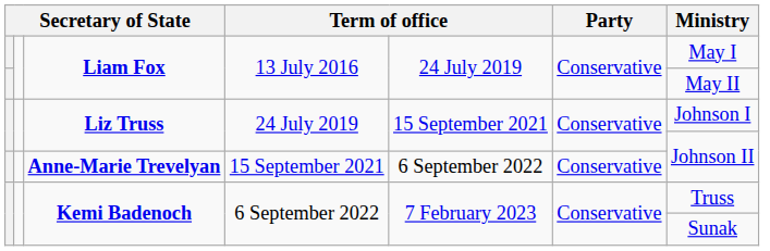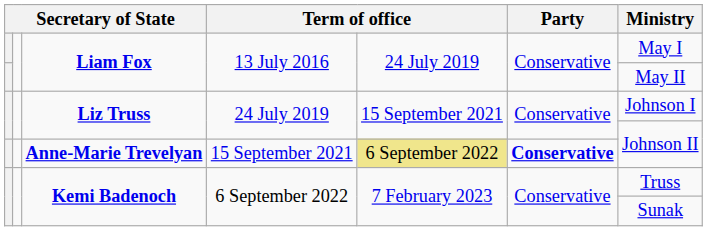Anne-Marie Trevelyan | column 5: no background -> khaki background
Anne-Marie Trevelyan | Party: normal -> bold
